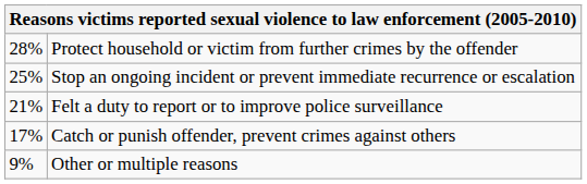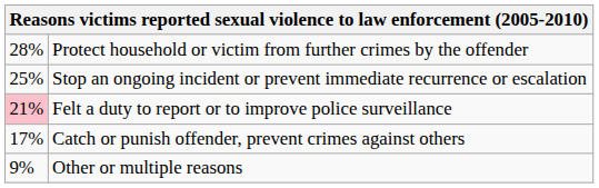Felt a duty to report or to improve police surveillance | column 1: no background -> pink background
